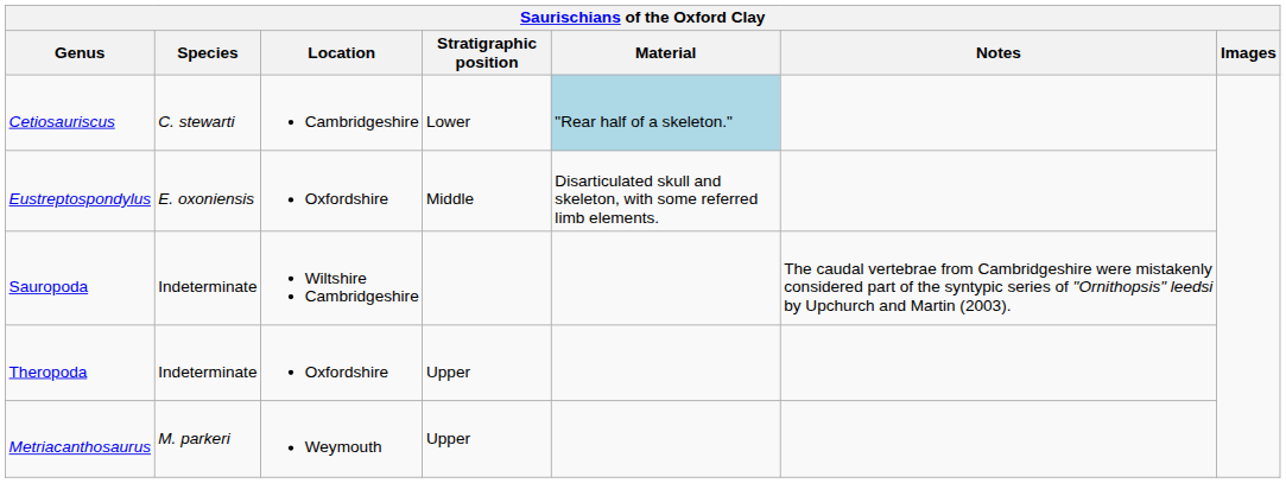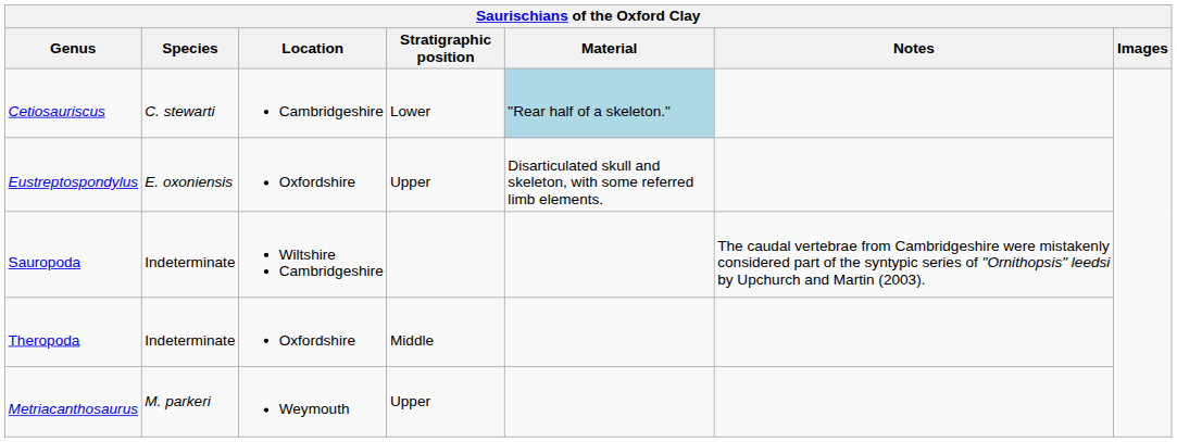Eustreptospondylus | Stratigraphic position: Middle -> Upper
Theropoda | Stratigraphic position: Upper -> Middle
